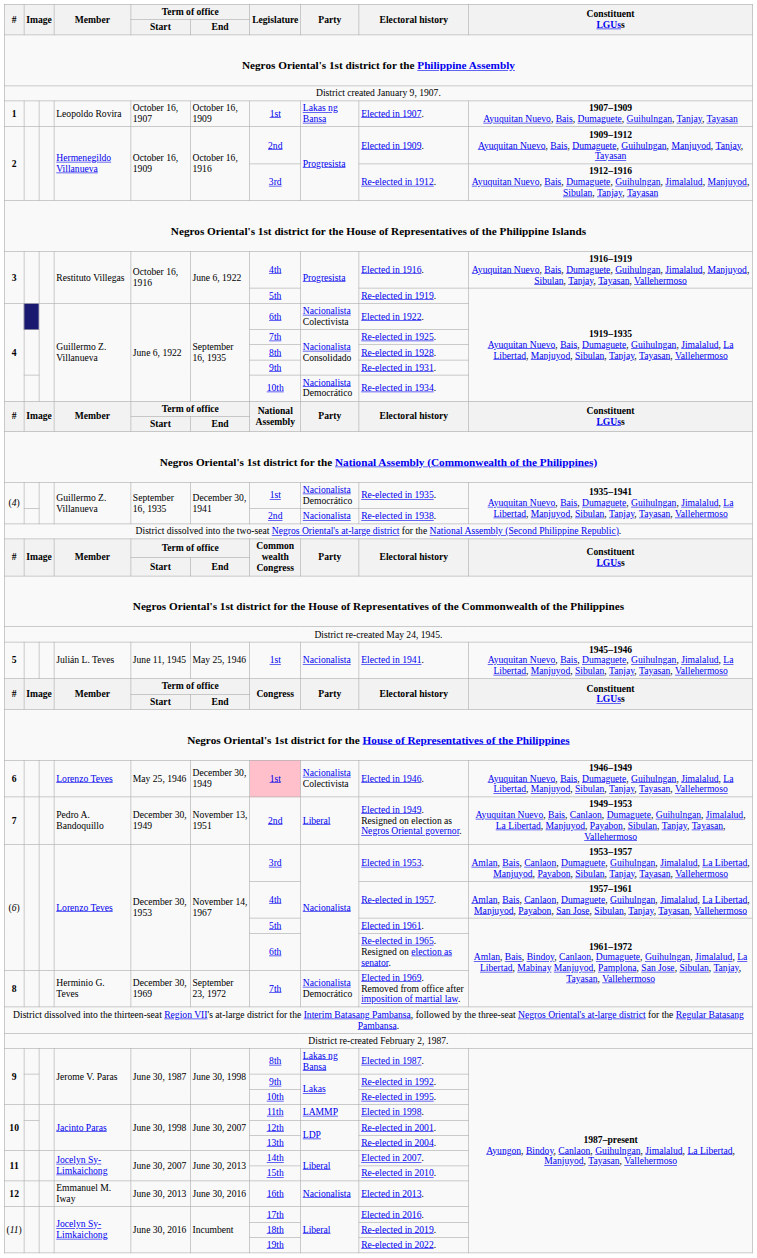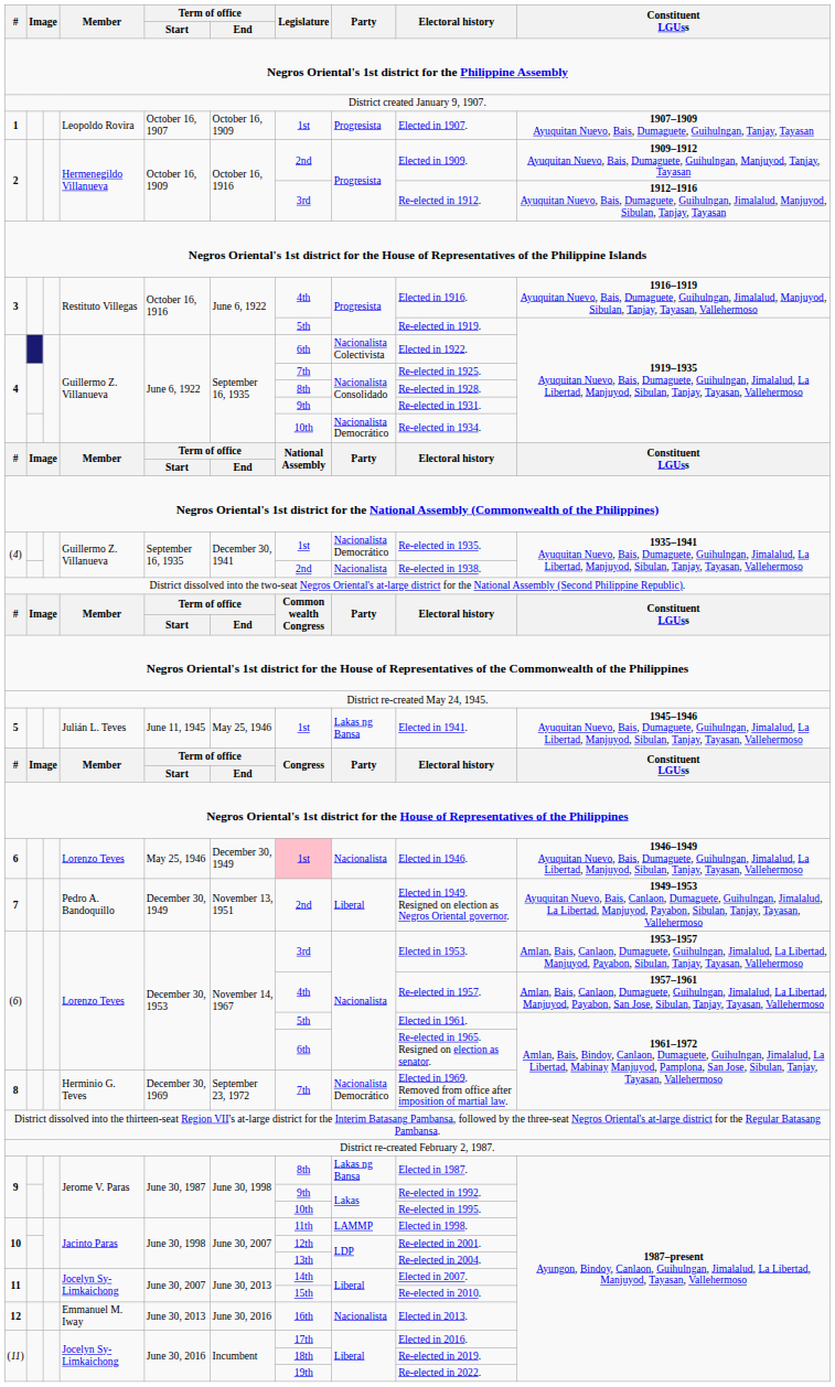1 | Party: Lakas ng Bansa -> Progresista
5 | Party: Nacionalista -> Lakas ng Bansa
6 | Party: Nacionalista Colectivista -> Nacionalista
